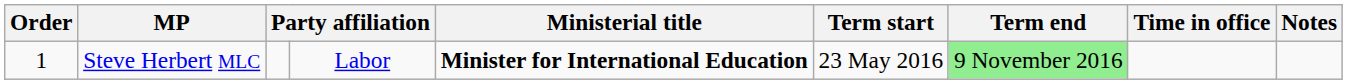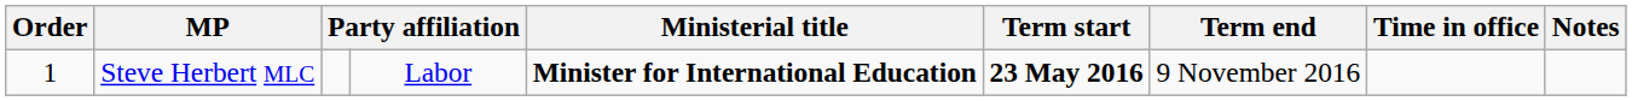Steve Herbert MLC | Term start: normal -> bold
Steve Herbert MLC | Term end: lightgreen background -> no background
